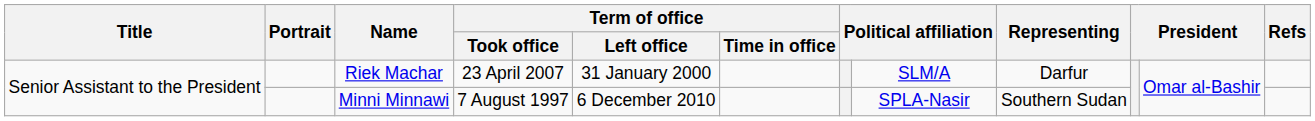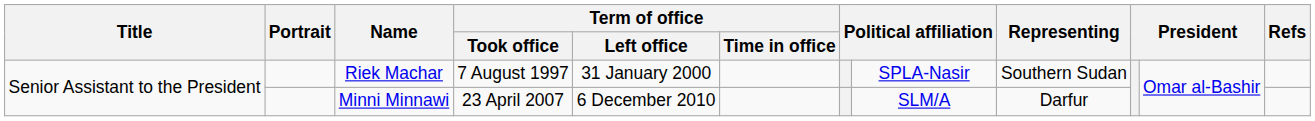Riek Machar | Term of office / Took office: 23 April 2007 -> 7 August 1997
Riek Machar | column 8: SLM/A -> SPLA-Nasir
Riek Machar | Representing: Darfur -> Southern Sudan
Minni Minnawi | Term of office / Took office: 7 August 1997 -> 23 April 2007
Minni Minnawi | column 8: SPLA-Nasir -> SLM/A
Minni Minnawi | Representing: Southern Sudan -> Darfur
